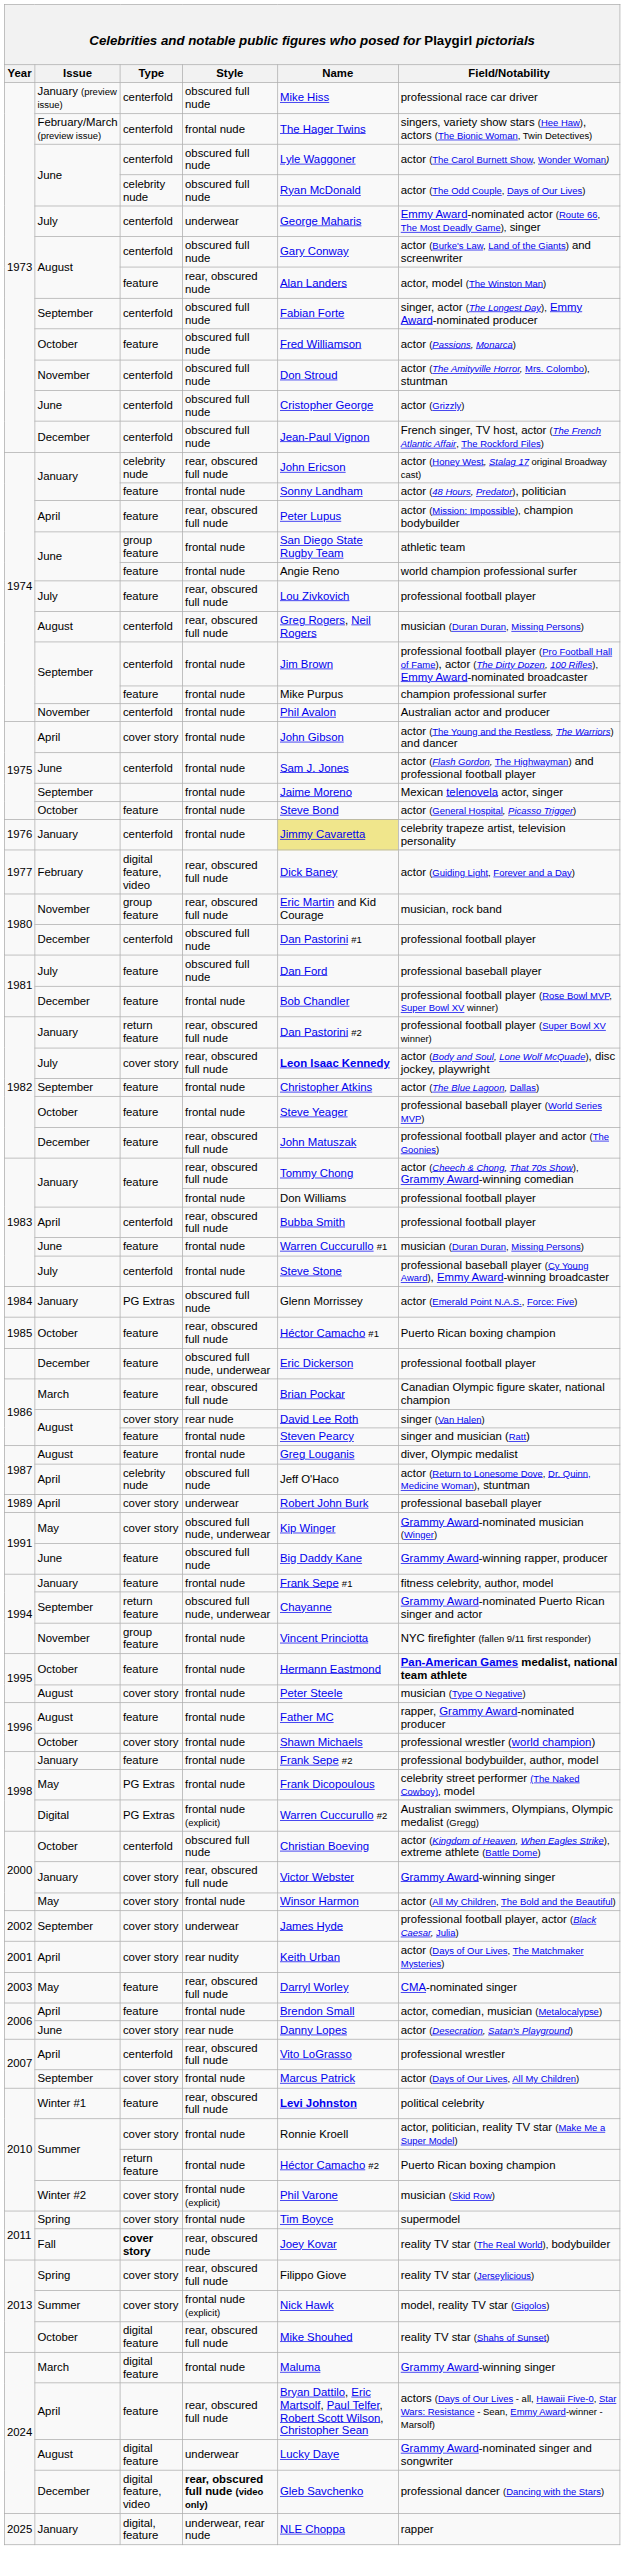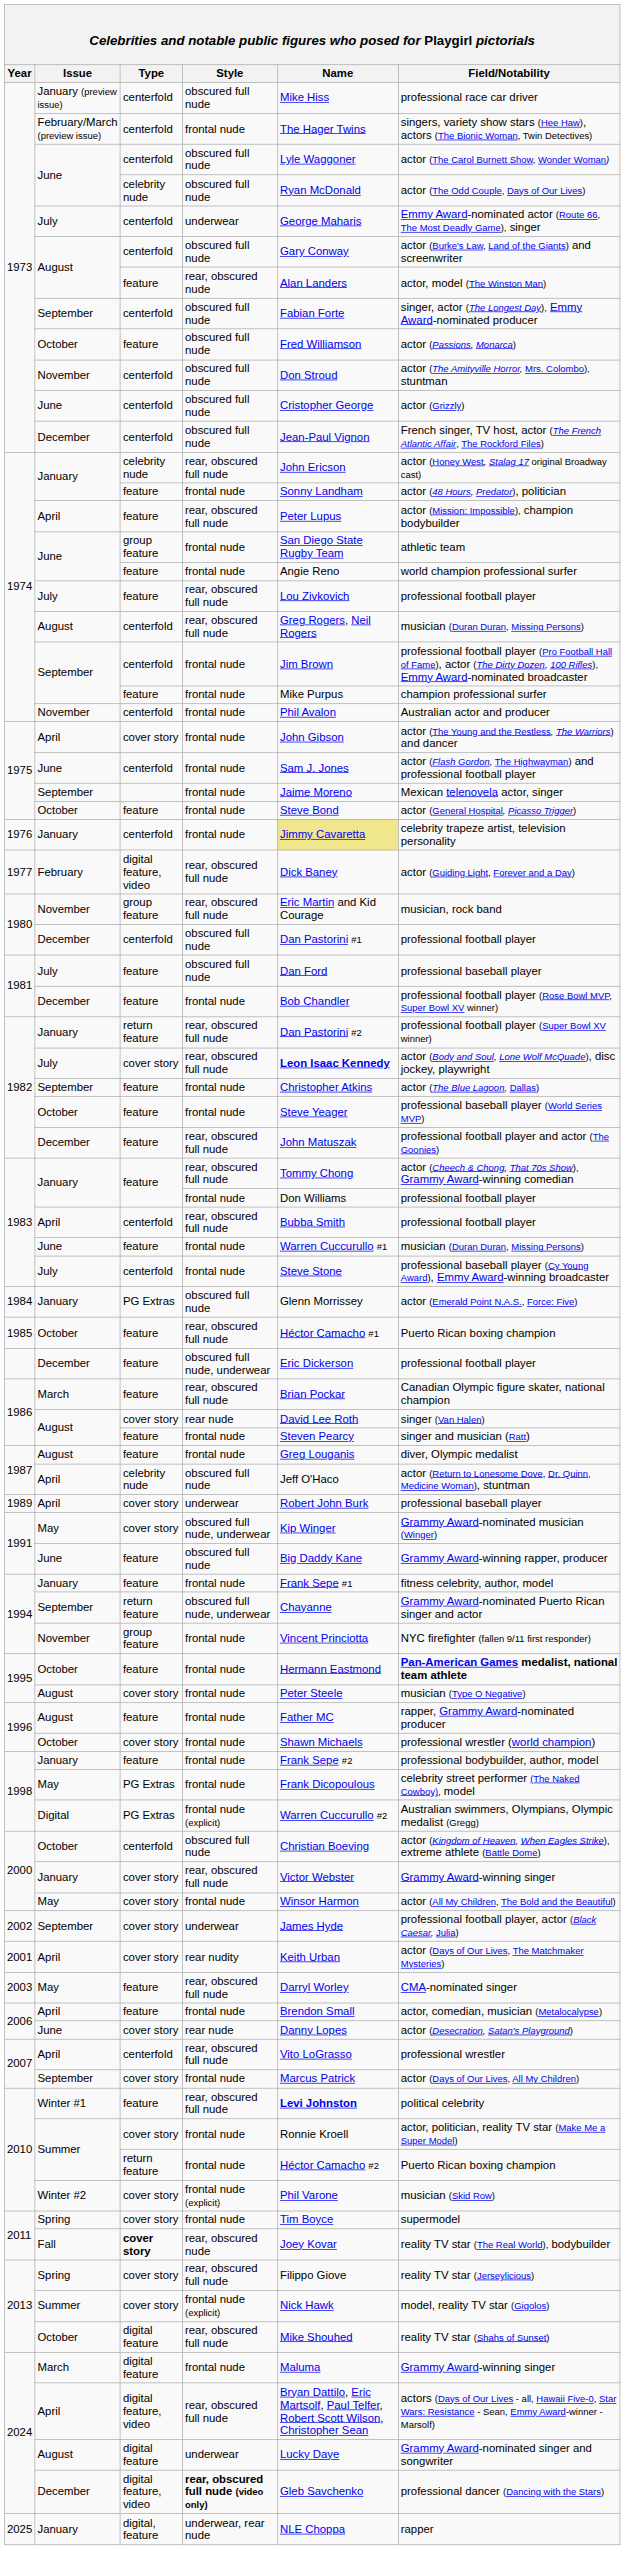2024 / April | Type: feature -> digital feature, video
